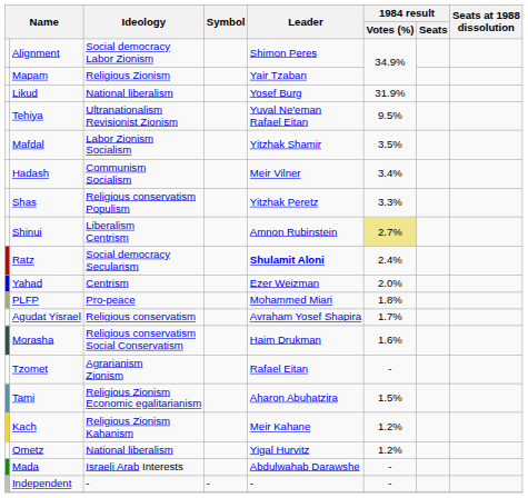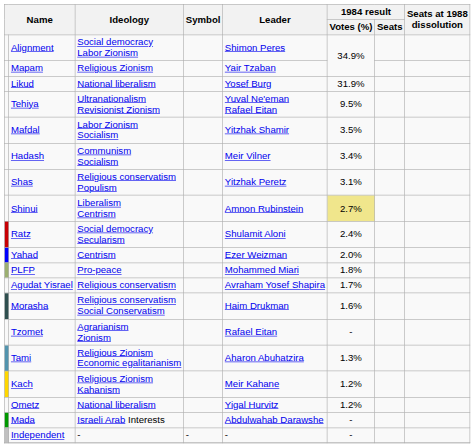Shas | 1984 result / Votes (%): 3.3% -> 3.1%
Ratz | Leader: bold -> normal
Tami | 1984 result / Votes (%): 1.5% -> 1.3%
